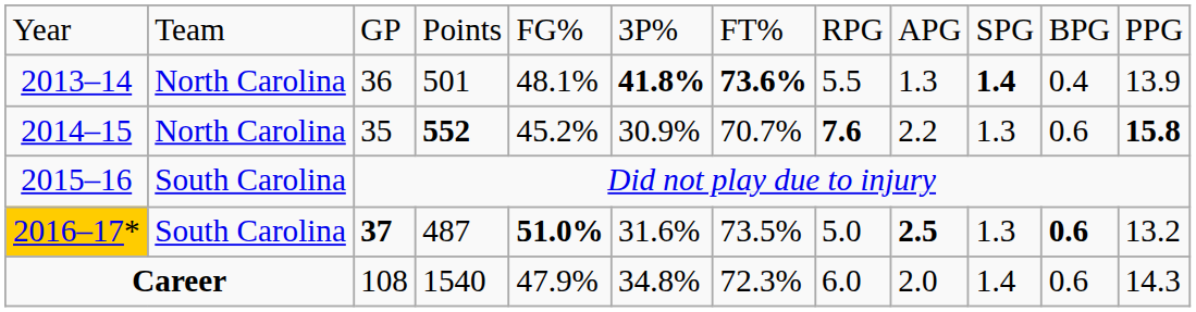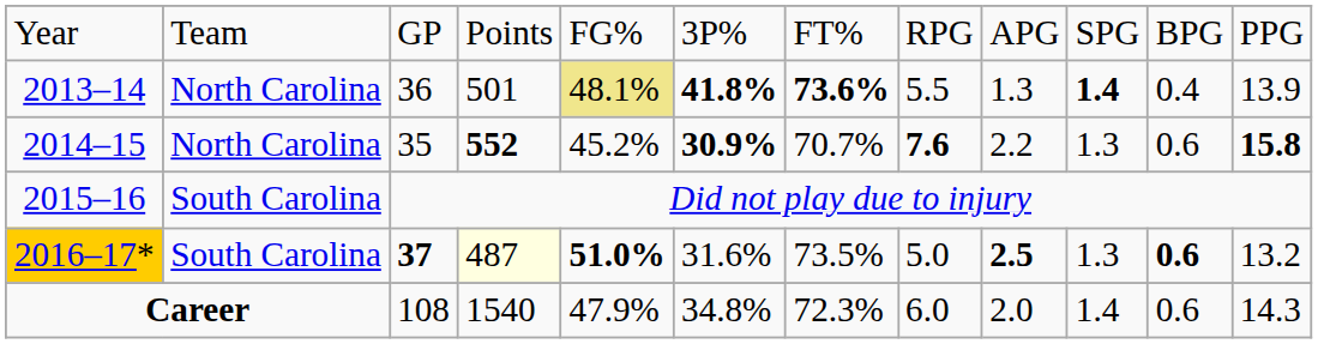2013–14 | column 5: no background -> khaki background
2014–15 | column 6: normal -> bold
2016–17* | column 4: no background -> lightyellow background
